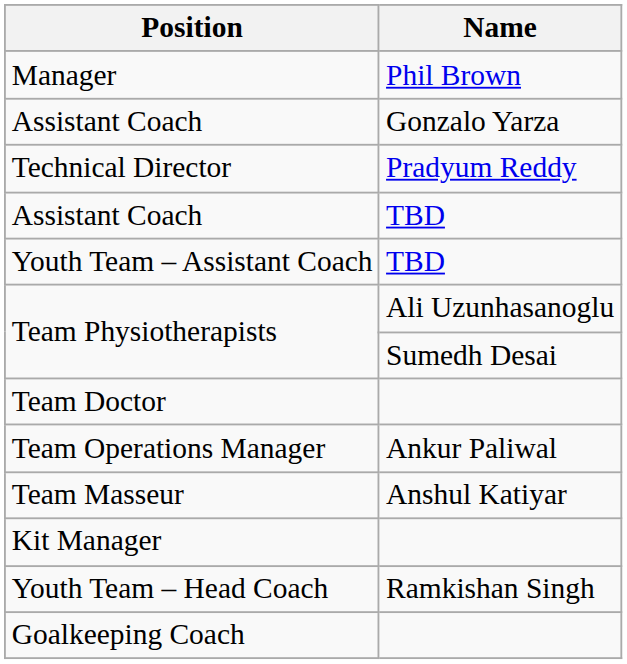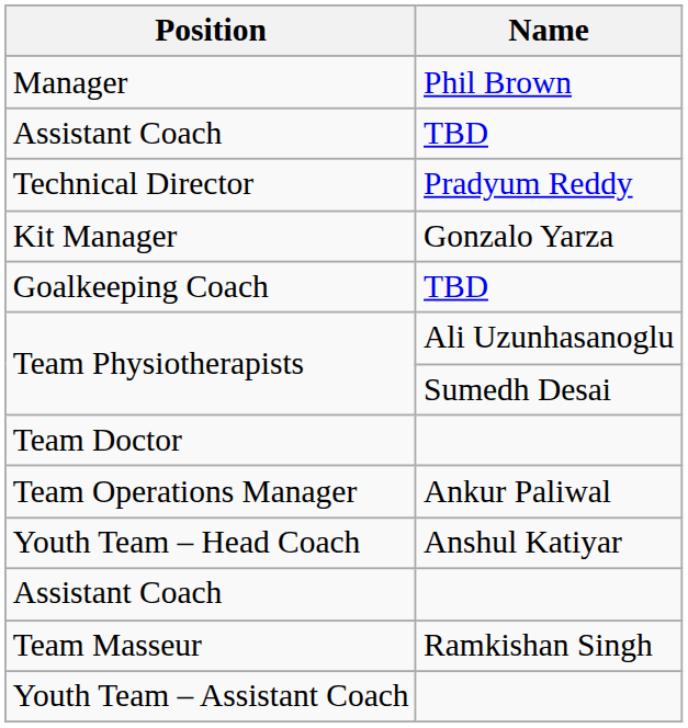row 3 | Name: Gonzalo Yarza -> TBD
row 5 | Position: Assistant Coach -> Kit Manager
row 5 | Name: TBD -> Gonzalo Yarza
row 6 | Position: Youth Team – Assistant Coach -> Goalkeeping Coach
row 11 | Position: Team Masseur -> Youth Team – Head Coach
row 12 | Position: Kit Manager -> Assistant Coach
row 13 | Position: Youth Team – Head Coach -> Team Masseur
row 14 | Position: Goalkeeping Coach -> Youth Team – Assistant Coach
